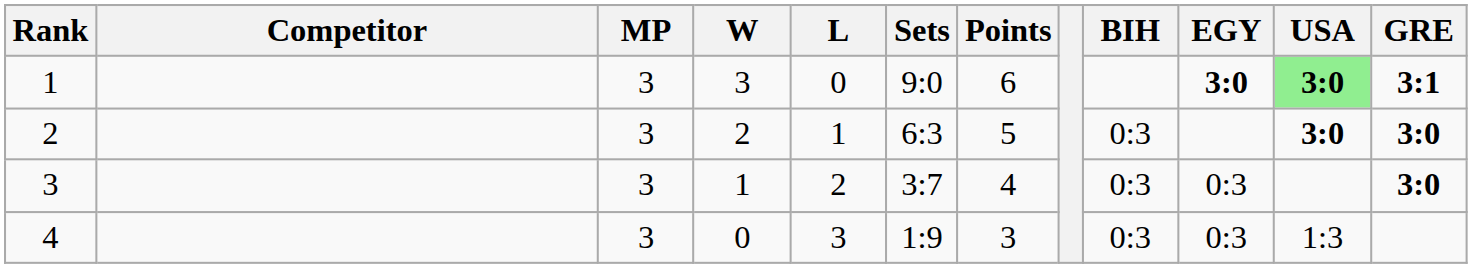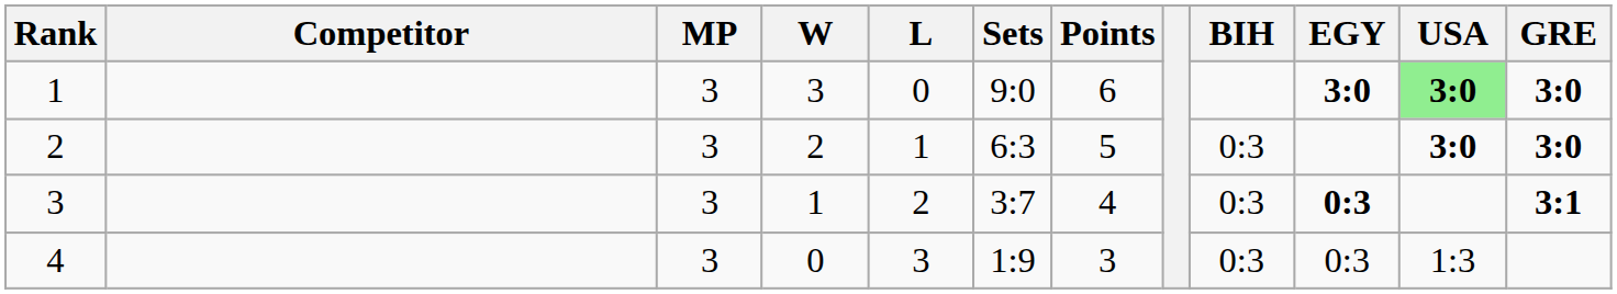row 2 | GRE: 3:1 -> 3:0
row 4 | EGY: normal -> bold
row 4 | GRE: 3:0 -> 3:1
